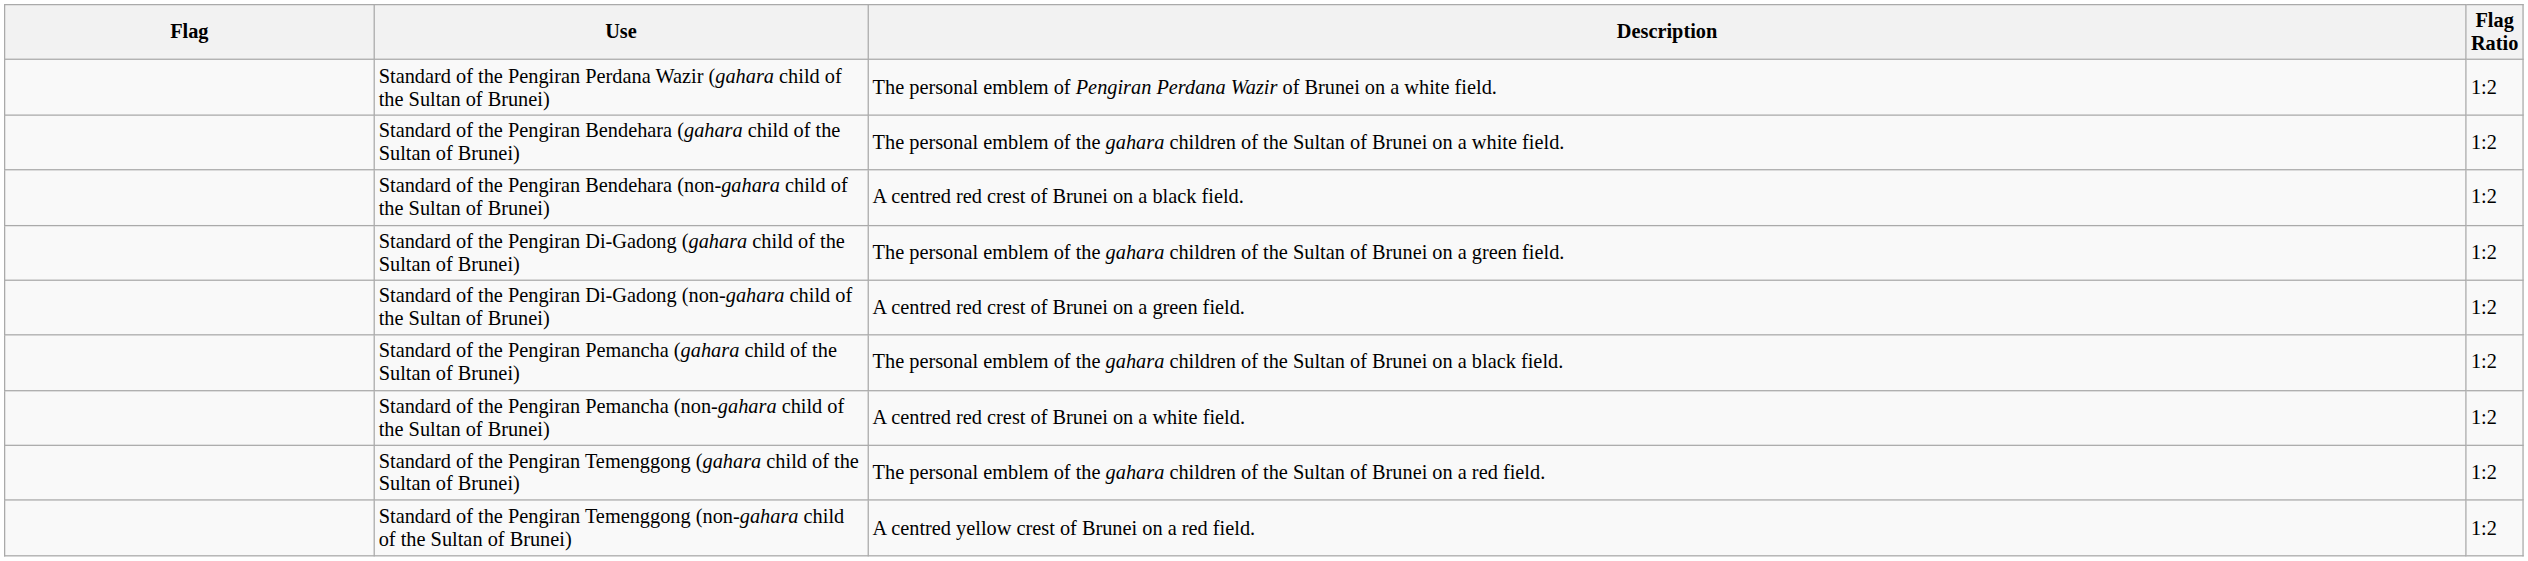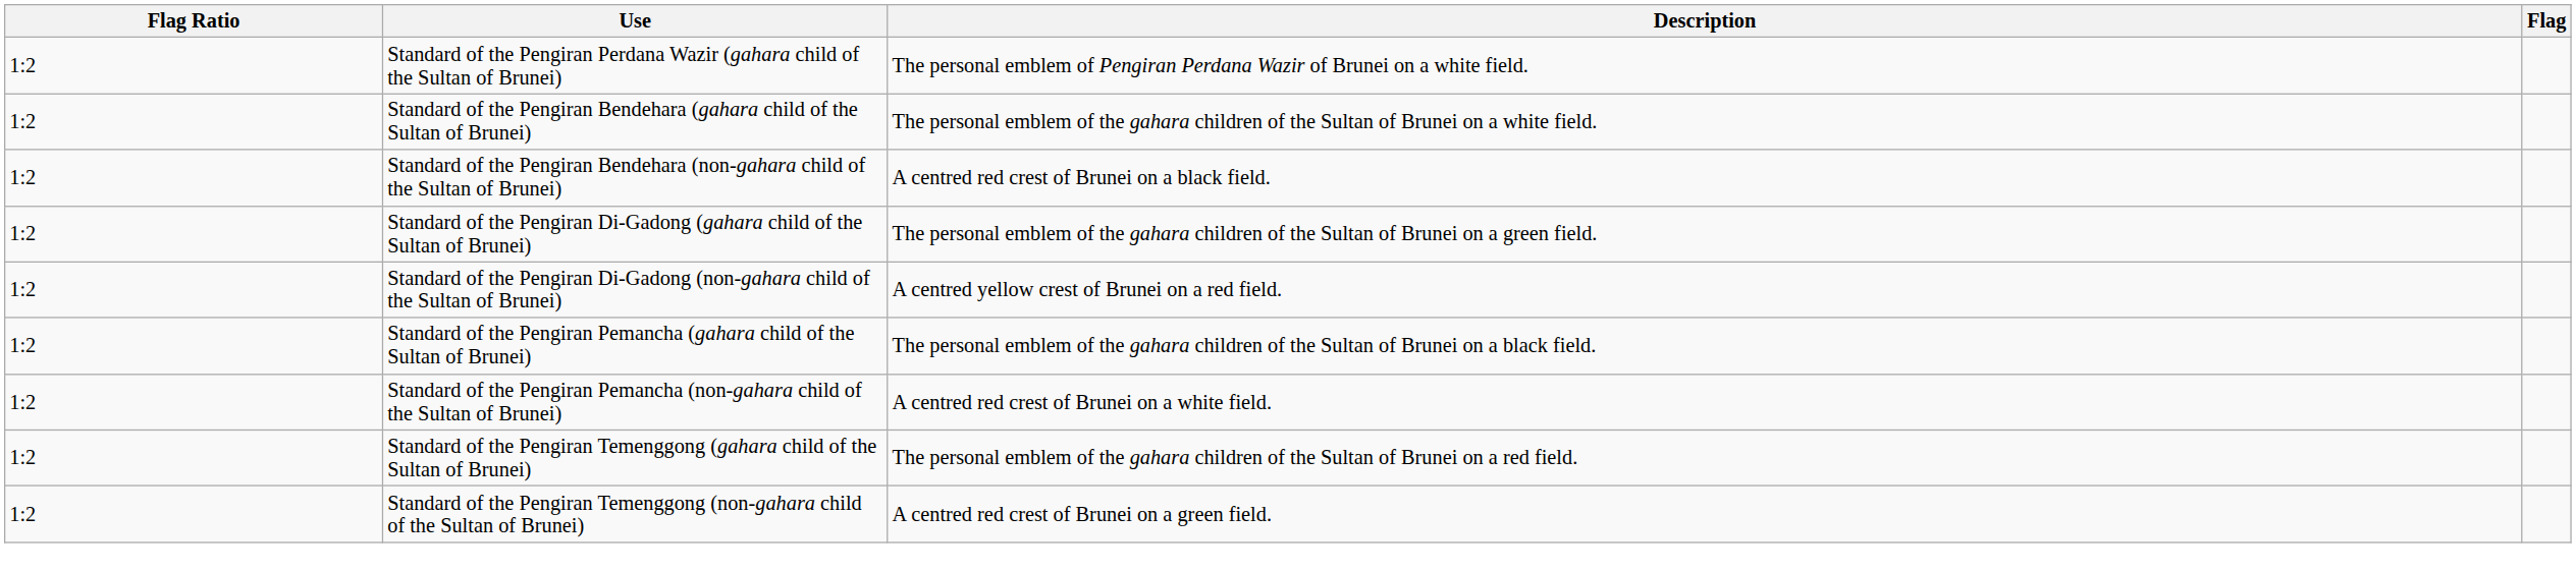columns swapped: Flag <-> Flag Ratio
row 6 | Description: A centred red crest of Brunei on a green field. -> A centred yellow crest of Brunei on a red field.
row 10 | Description: A centred yellow crest of Brunei on a red field. -> A centred red crest of Brunei on a green field.
